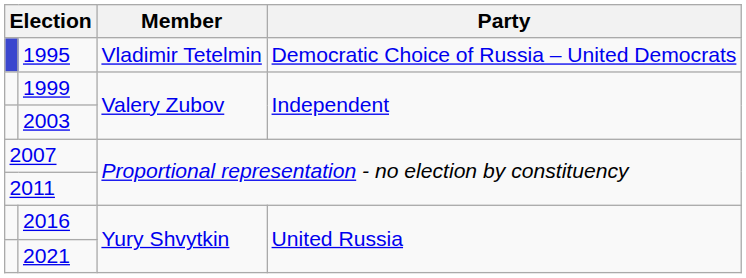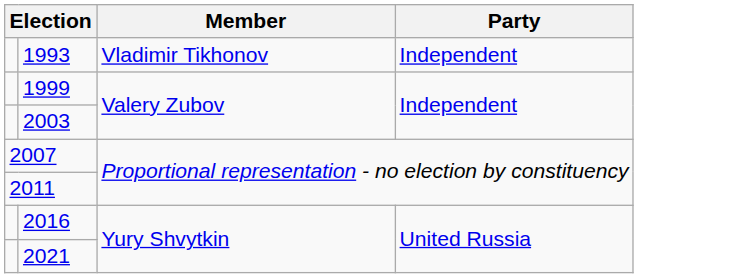+ row: 1993 | Vladimir Tikhonov | Independent
- row: 1995 | Vladimir Tetelmin | Democratic Choice of Russia – United Democrats
